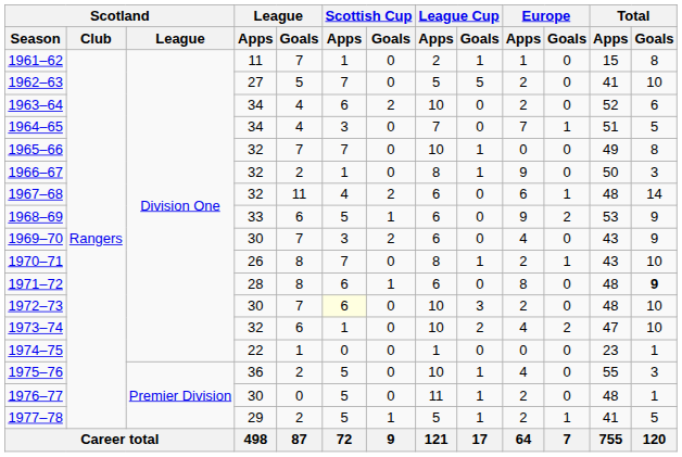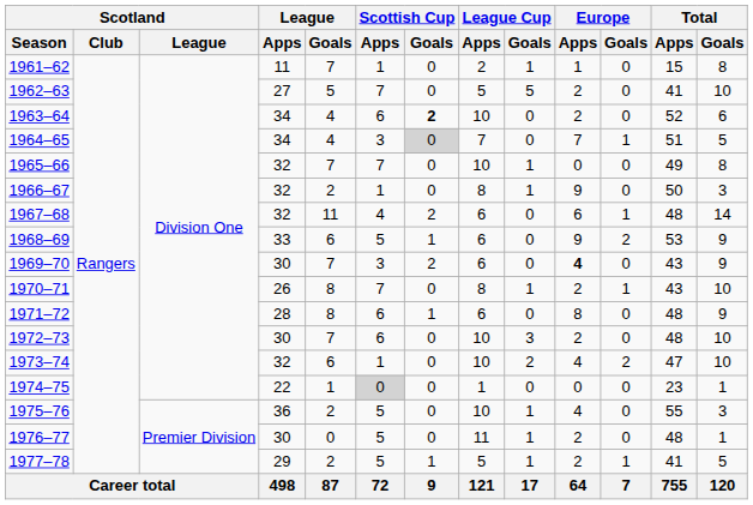1963–64 | Scottish Cup / Goals: normal -> bold
1964–65 | Scottish Cup / Goals: no background -> lightgrey background
1969–70 | Europe / Apps: normal -> bold
1971–72 | Total / Goals: bold -> normal
1972–73 | Scottish Cup / Apps: lightyellow background -> no background
1974–75 | Scottish Cup / Apps: no background -> lightgrey background
